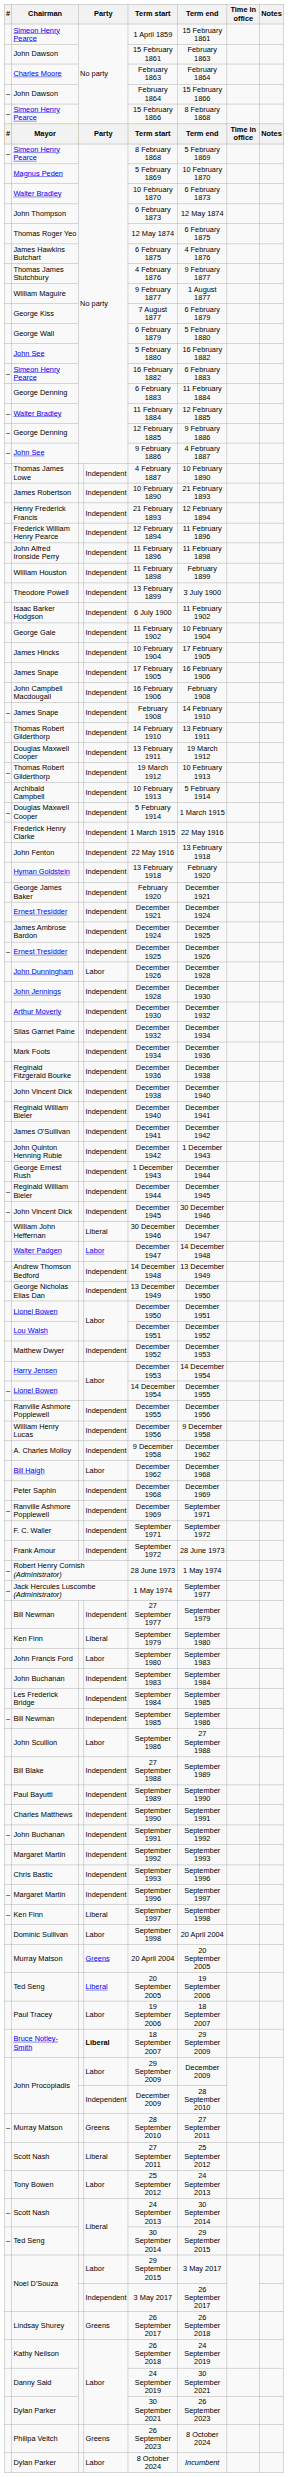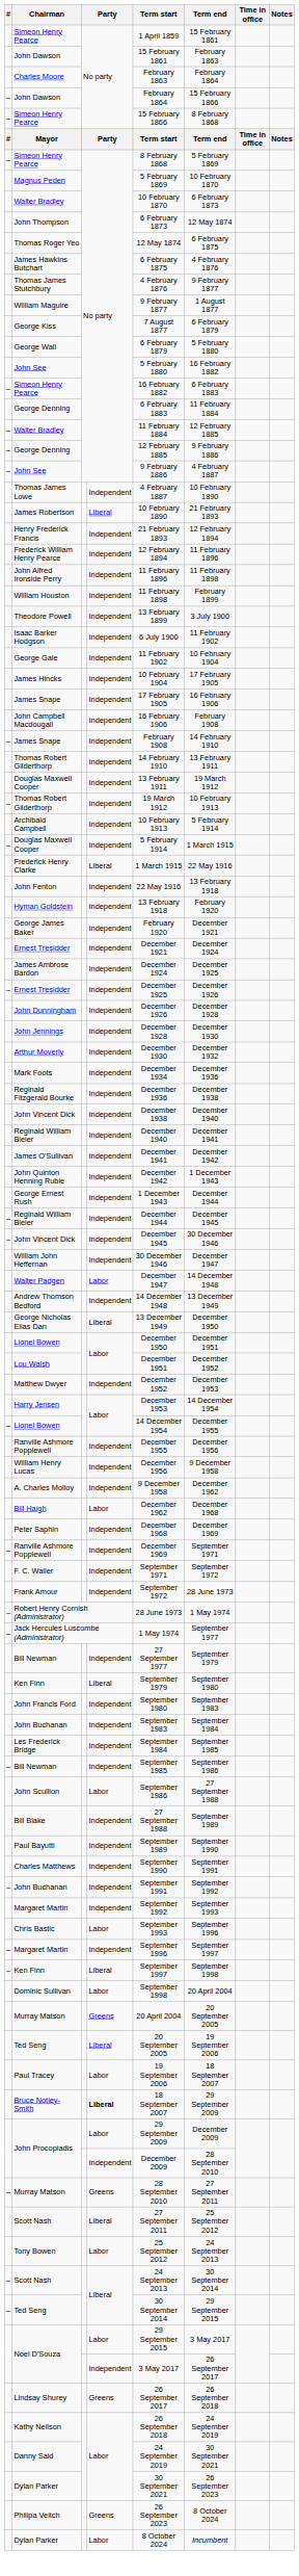James Robertson | column 4: Independent -> Liberal
Frederick Henry Clarke | column 4: Independent -> Liberal
John Dunningham | column 4: Labor -> Independent
- row: Silas Garnet Paine | Independent | December 1932 | December 1934
William John Heffernan | column 4: Liberal -> Independent
George Nicholas Elias Dan | column 4: Independent -> Liberal
John Francis Ford | column 4: Labor -> Independent
Chris Bastic | column 4: Independent -> Labor
